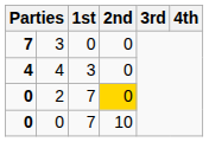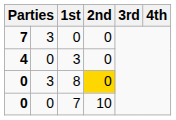row 3 | column 2: 4 -> 0
row 4 | column 2: 2 -> 3
row 4 | 1st: 7 -> 8
